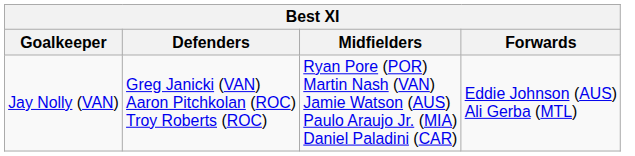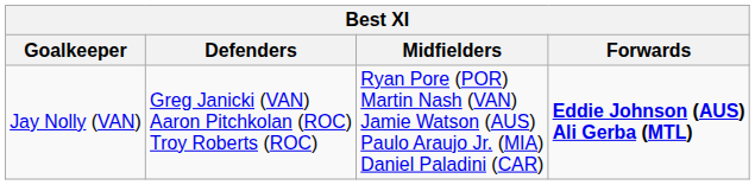Jay Nolly (VAN) | Forwards: normal -> bold
